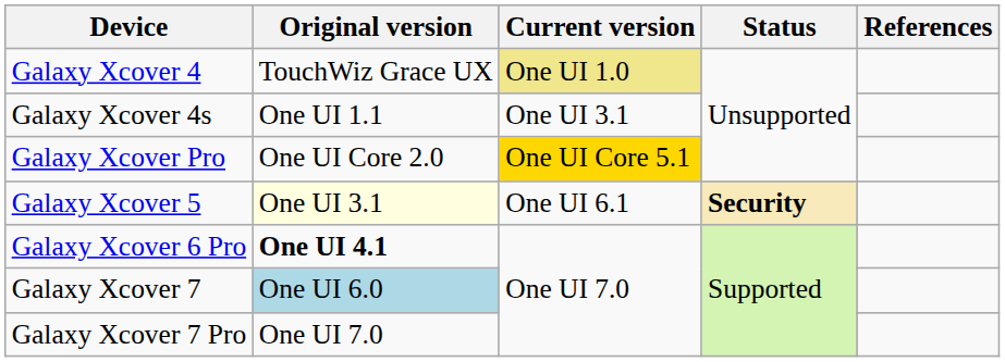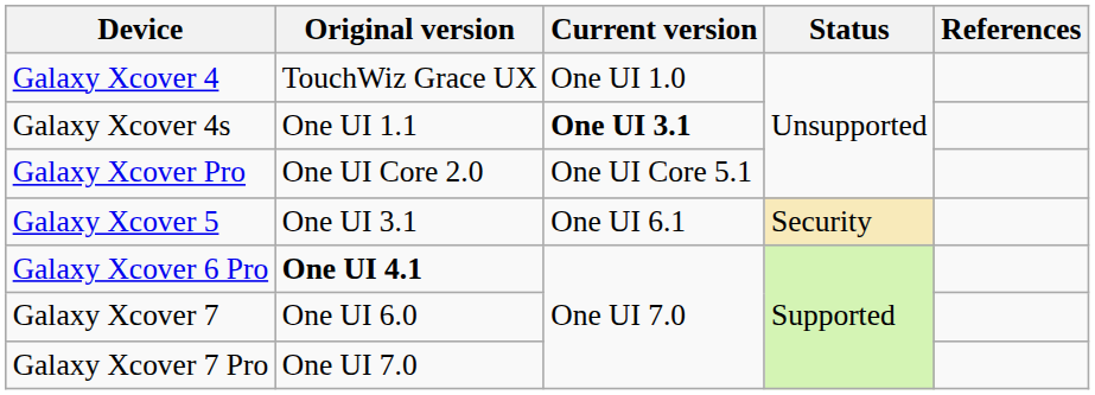Galaxy Xcover 4 | Current version: khaki background -> no background
Galaxy Xcover 4s | Current version: normal -> bold
Galaxy Xcover Pro | Current version: gold background -> no background
Galaxy Xcover 5 | Original version: lightyellow background -> no background
Galaxy Xcover 5 | Status: bold -> normal
Galaxy Xcover 7 | Original version: lightblue background -> no background
